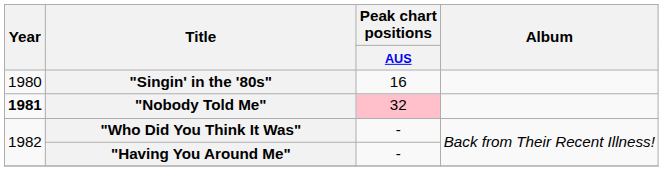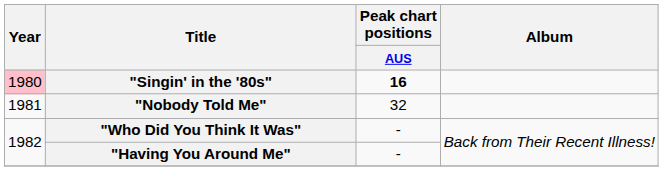"Singin' in the '80s" | Year: no background -> pink background
"Singin' in the '80s" | Peak chart positions / AUS: normal -> bold
"Nobody Told Me" | Year: bold -> normal
"Nobody Told Me" | Peak chart positions / AUS: pink background -> no background
